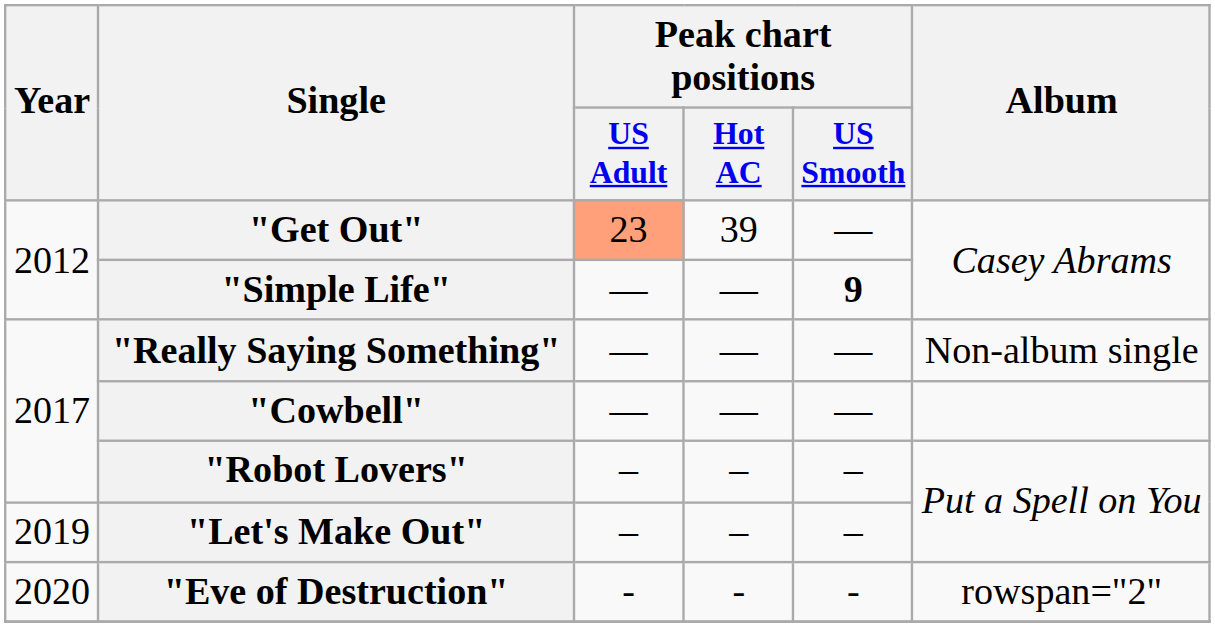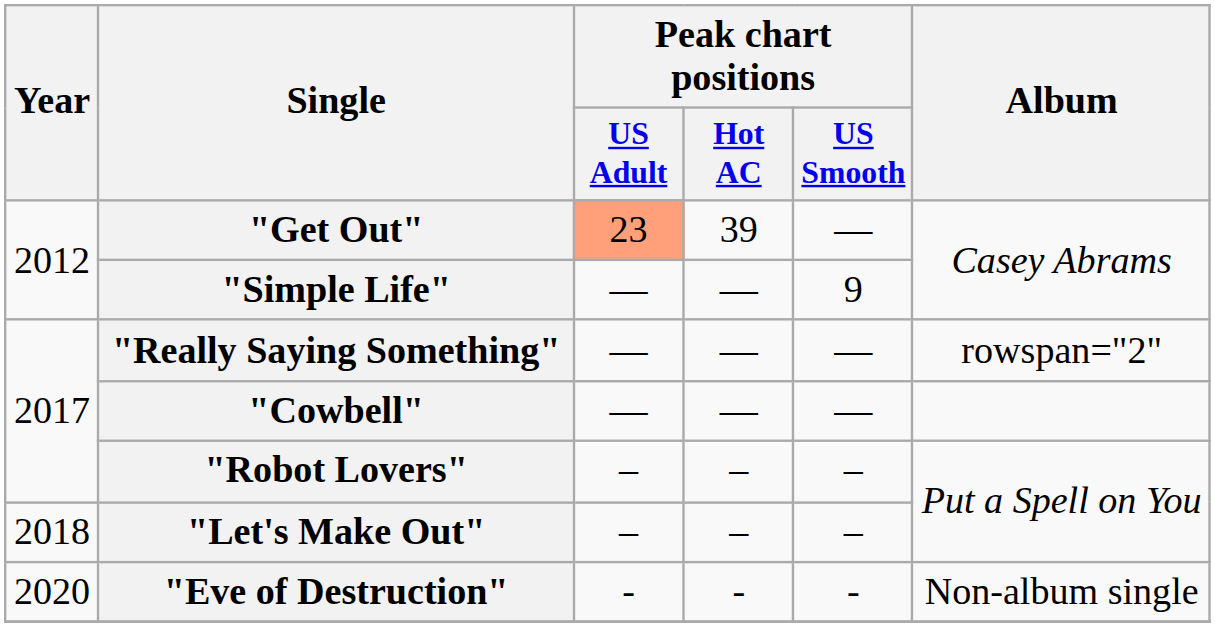"Simple Life" | Peak chart positions / US Smooth: bold -> normal
"Really Saying Something" | Album: Non-album single -> rowspan="2"
"Let's Make Out" | Year: 2019 -> 2018
"Eve of Destruction" | Album: rowspan="2" -> Non-album single
